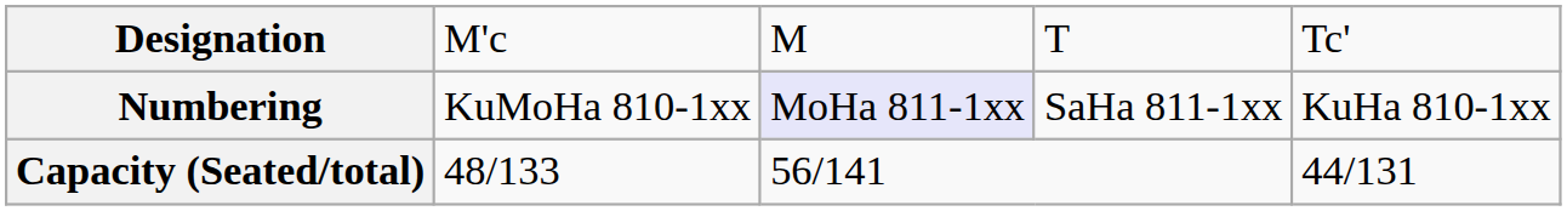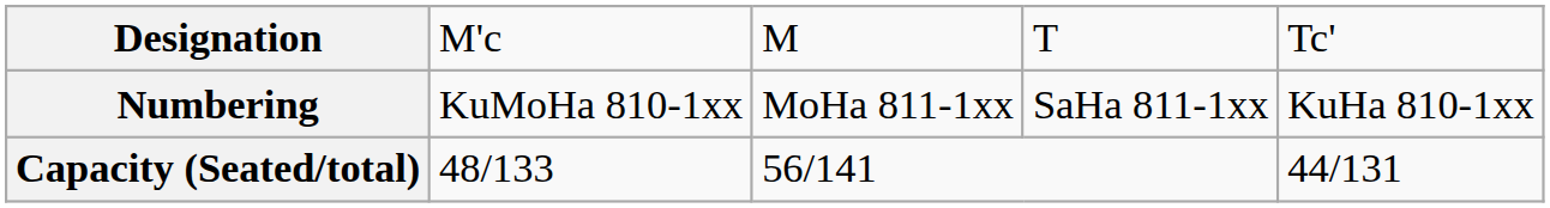Numbering | column 3: lavender background -> no background
